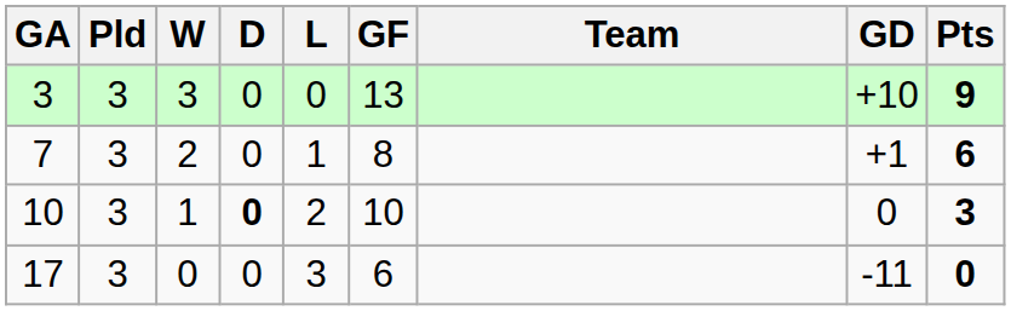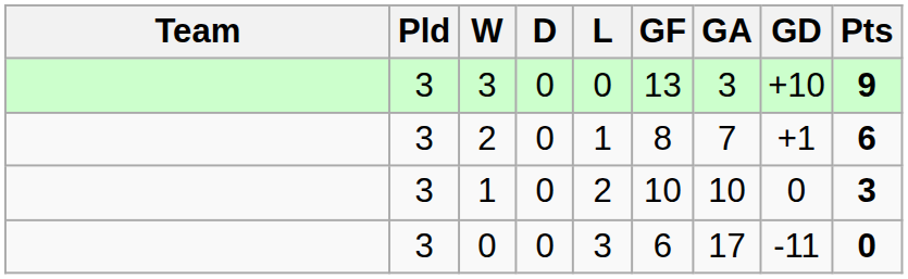columns swapped: Team <-> GA
row 4 | D: bold -> normal
